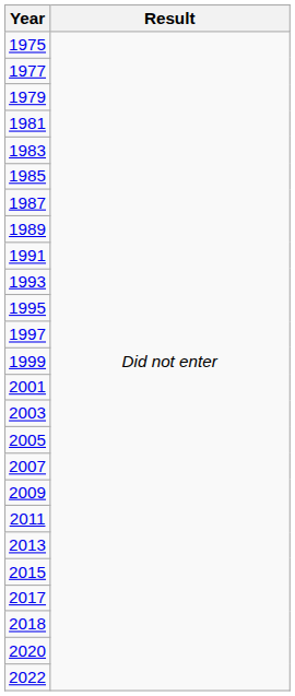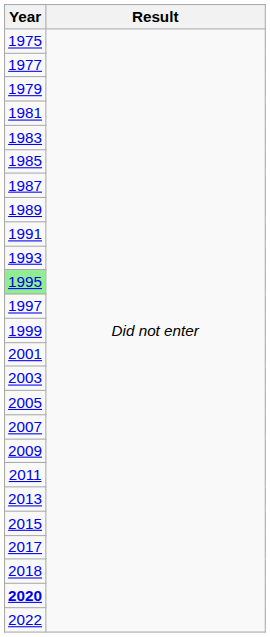1995 | Year: no background -> lightgreen background
2020 | Year: normal -> bold
